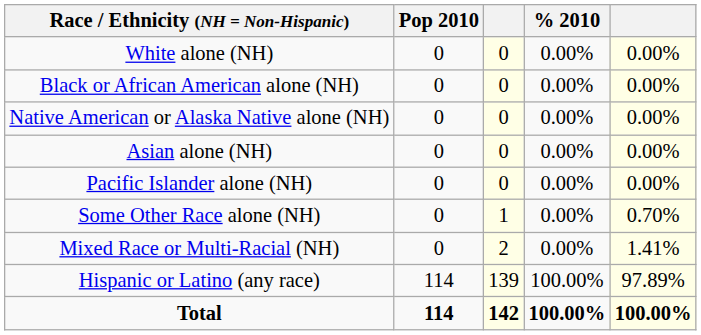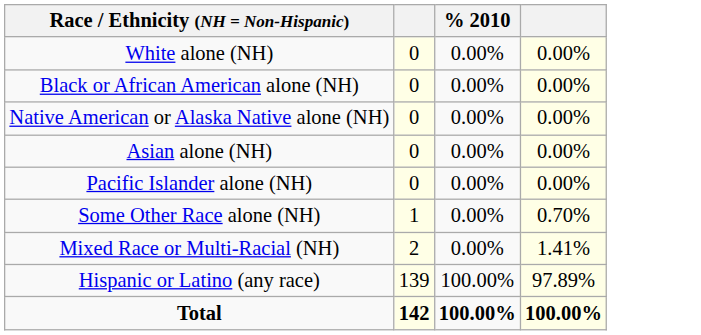- column: Pop 2010 | 0 | 0 | 0 | 0 | 0 | 0 | 0 | 114 | 114
